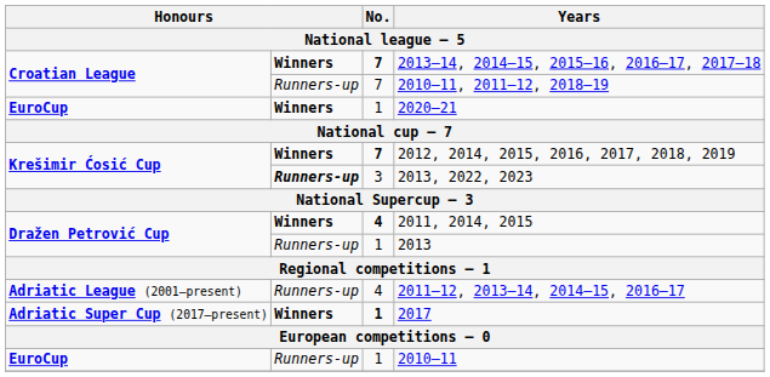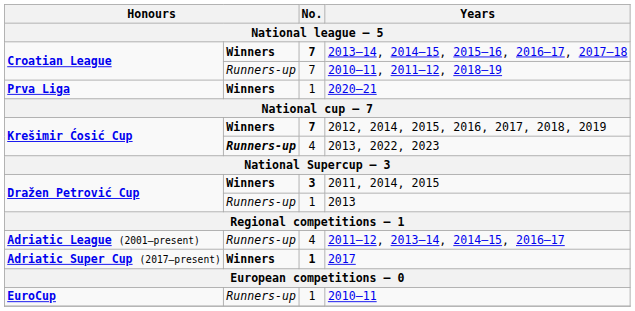2020–21 | column 1: EuroCup -> Prva Liga
2013, 2022, 2023 | No.: 3 -> 4
2011, 2014, 2015 | No.: 4 -> 3
